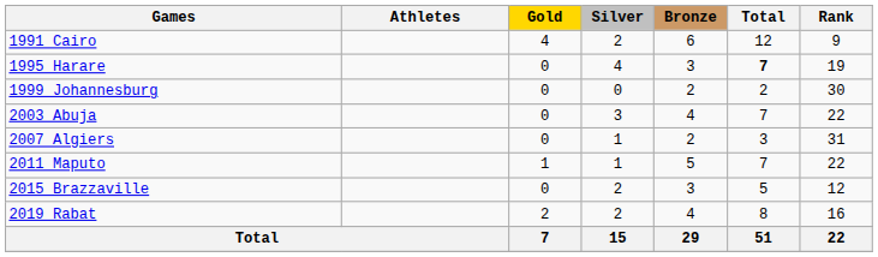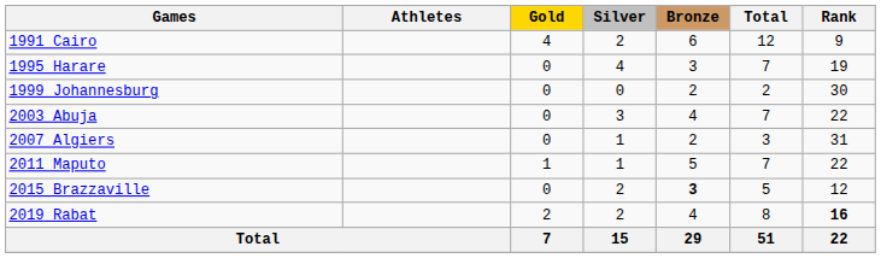1995 Harare | Total: bold -> normal
2015 Brazzaville | Bronze: normal -> bold
2019 Rabat | Rank: normal -> bold
